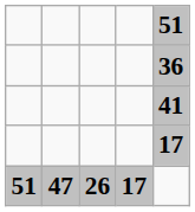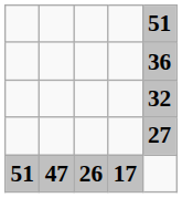row 3 | 51: 41 -> 32
row 4 | 51: 17 -> 27
